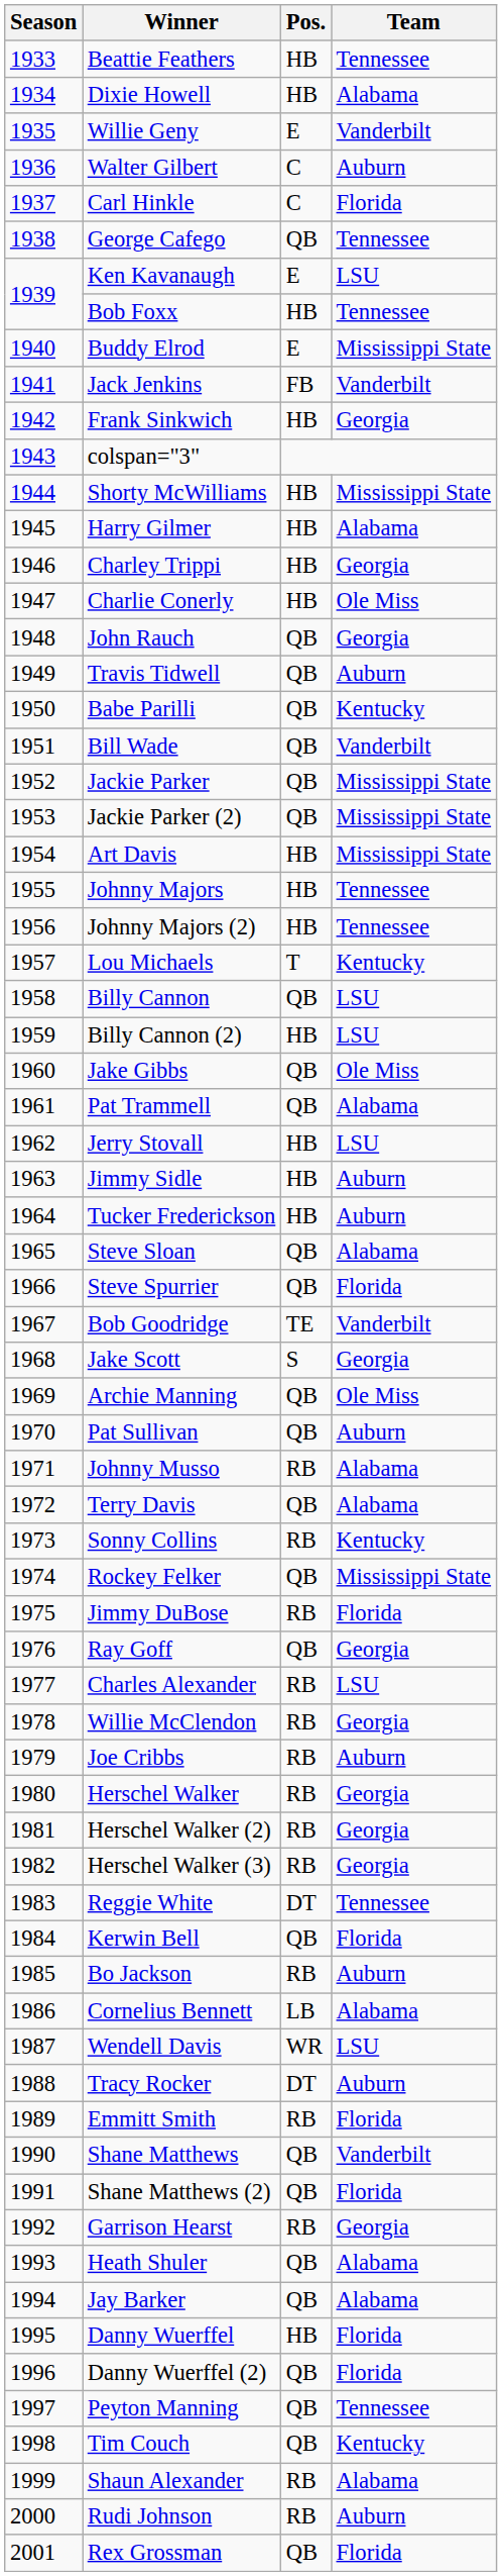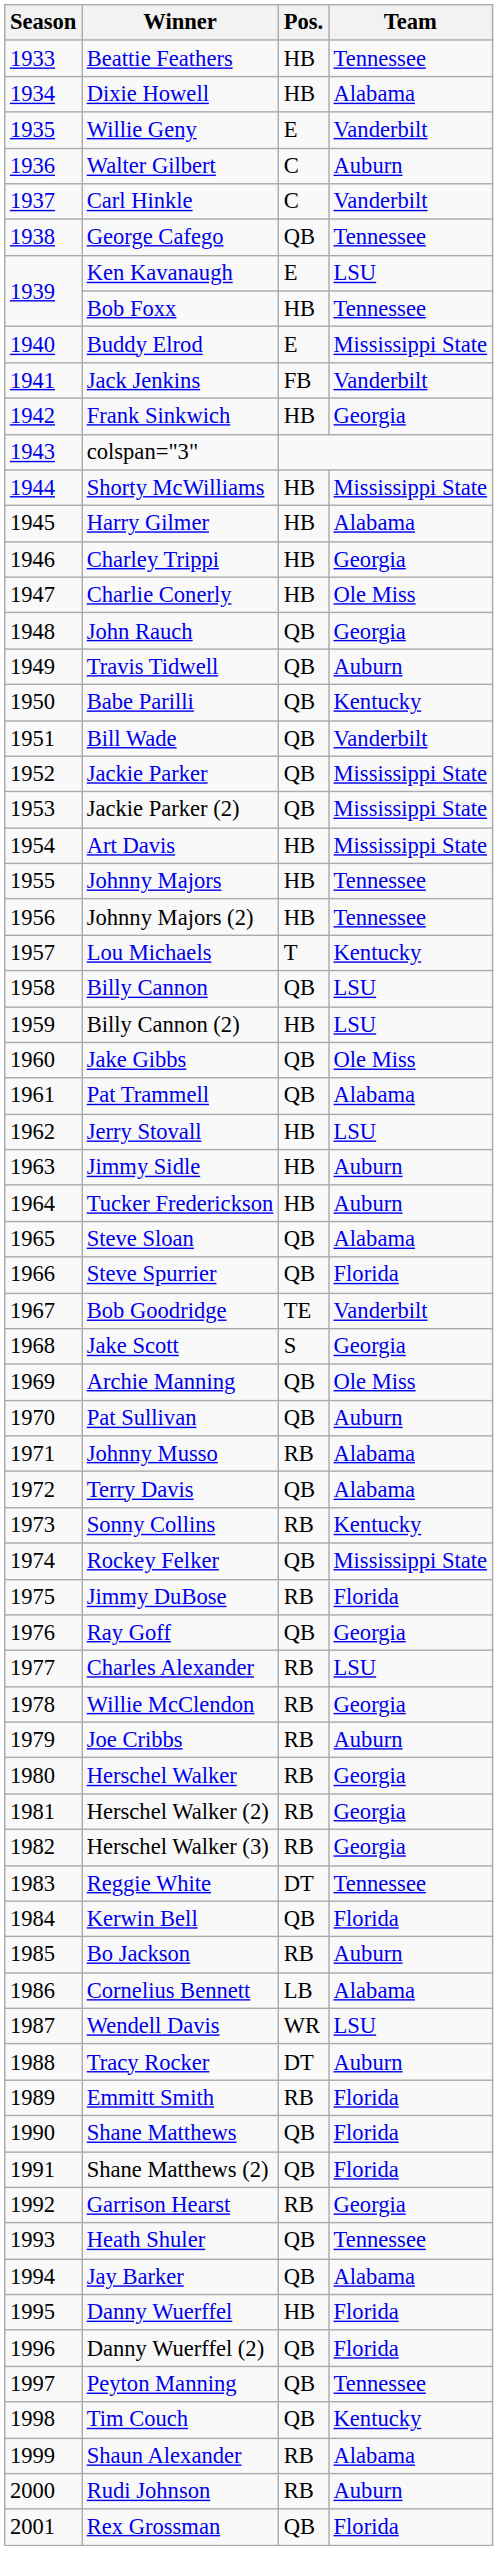Carl Hinkle | Team: Florida -> Vanderbilt
Shane Matthews | Team: Vanderbilt -> Florida
Heath Shuler | Team: Alabama -> Tennessee
